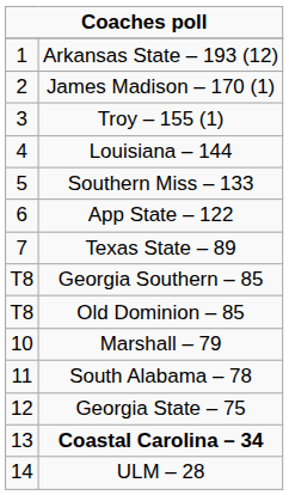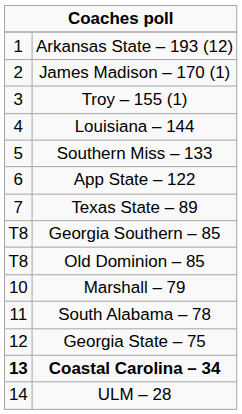Coastal Carolina – 34 | column 1: normal -> bold
